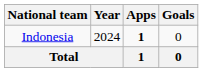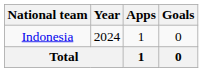Indonesia | Apps: bold -> normal
